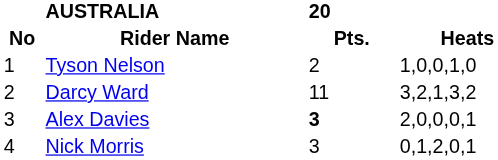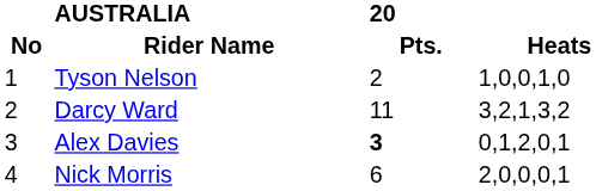Alex Davies | Heats: 2,0,0,0,1 -> 0,1,2,0,1
Nick Morris | 20 / Pts.: 3 -> 6
Nick Morris | Heats: 0,1,2,0,1 -> 2,0,0,0,1
